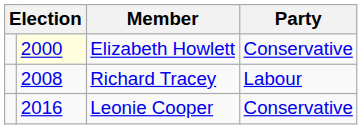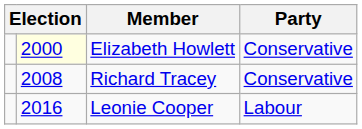Richard Tracey | Party: Labour -> Conservative
Leonie Cooper | Party: Conservative -> Labour
